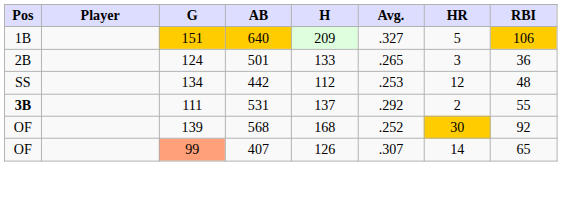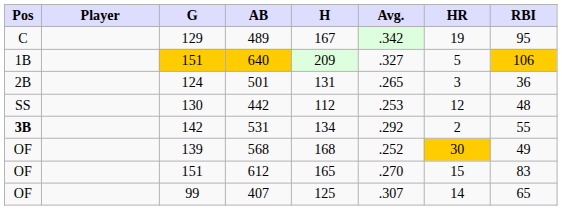+ row: C | 129 | 489 | 167 | .342 | 19 | 95
501 | H: 133 -> 131
442 | G: 134 -> 130
531 | G: 111 -> 142
531 | H: 137 -> 134
568 | RBI: 92 -> 49
+ row: OF | 151 | 612 | 165 | .270 | 15 | 83
407 | G: lightsalmon background -> no background
407 | H: 126 -> 125
